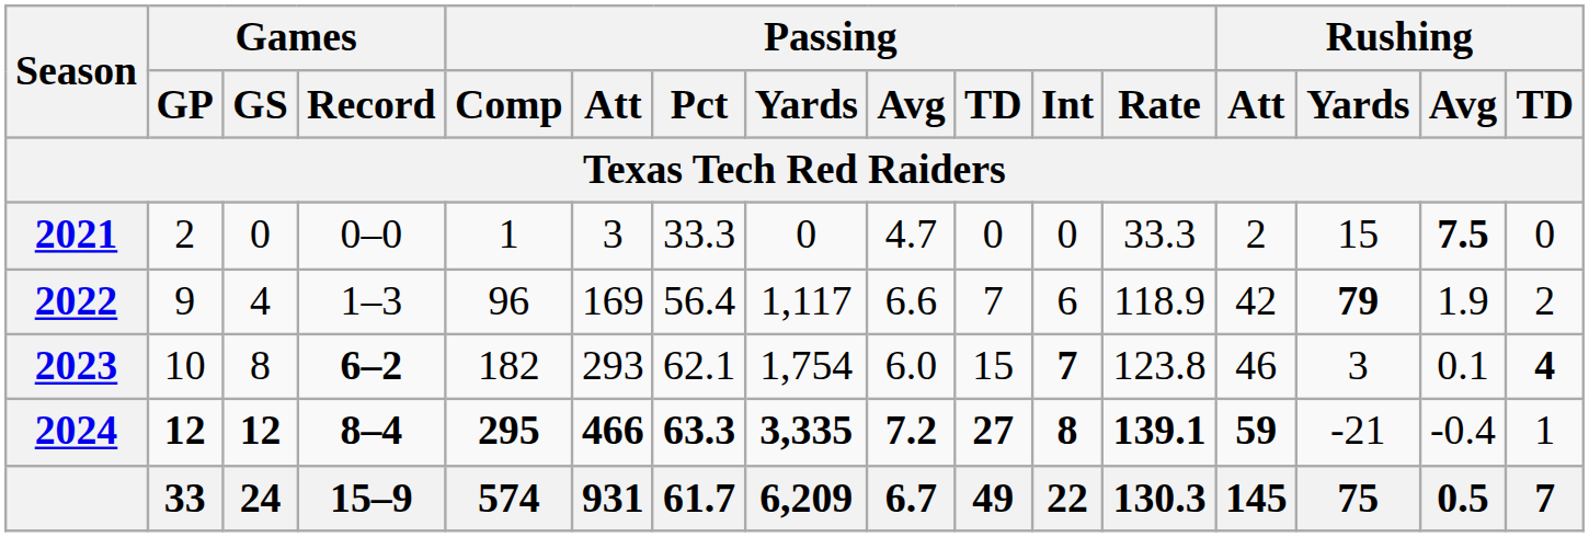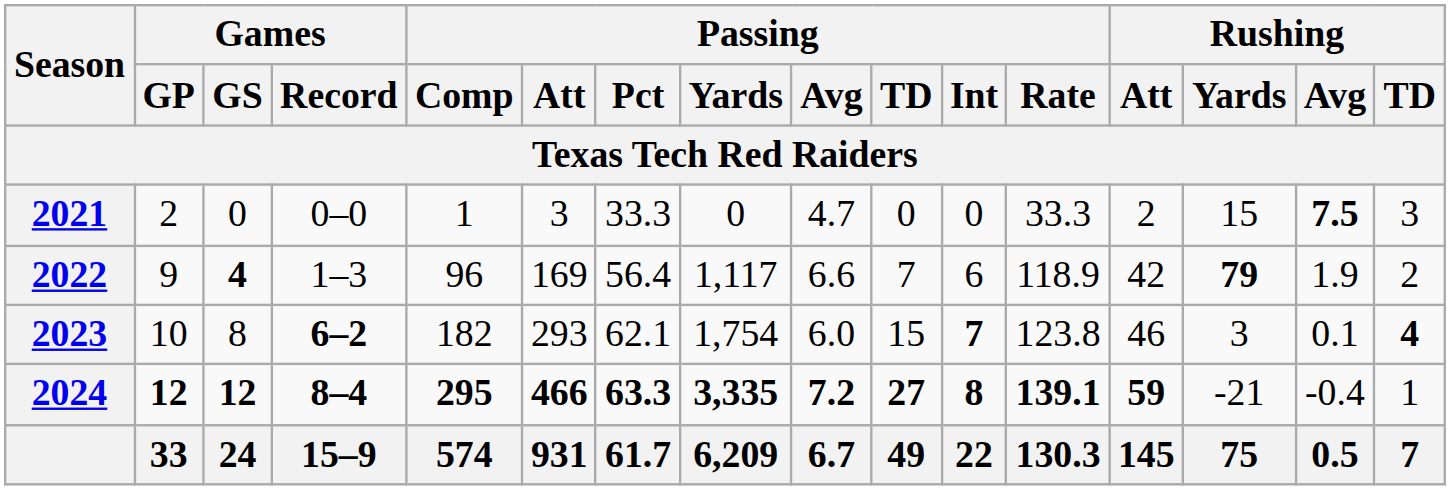2021 | Rushing / TD / Texas Tech Red Raiders: 0 -> 3
2022 | Games / GS / Texas Tech Red Raiders: normal -> bold
